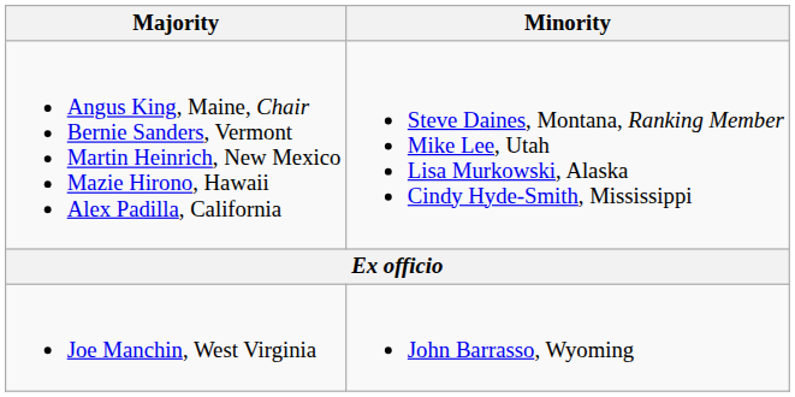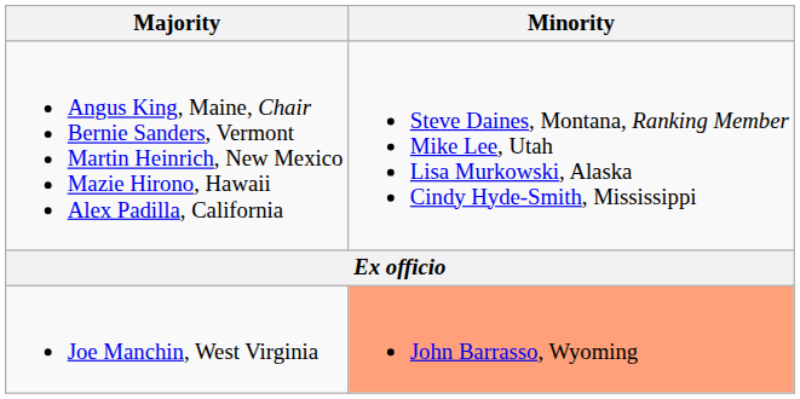Joe Manchin, West Virginia | Minority: no background -> lightsalmon background
